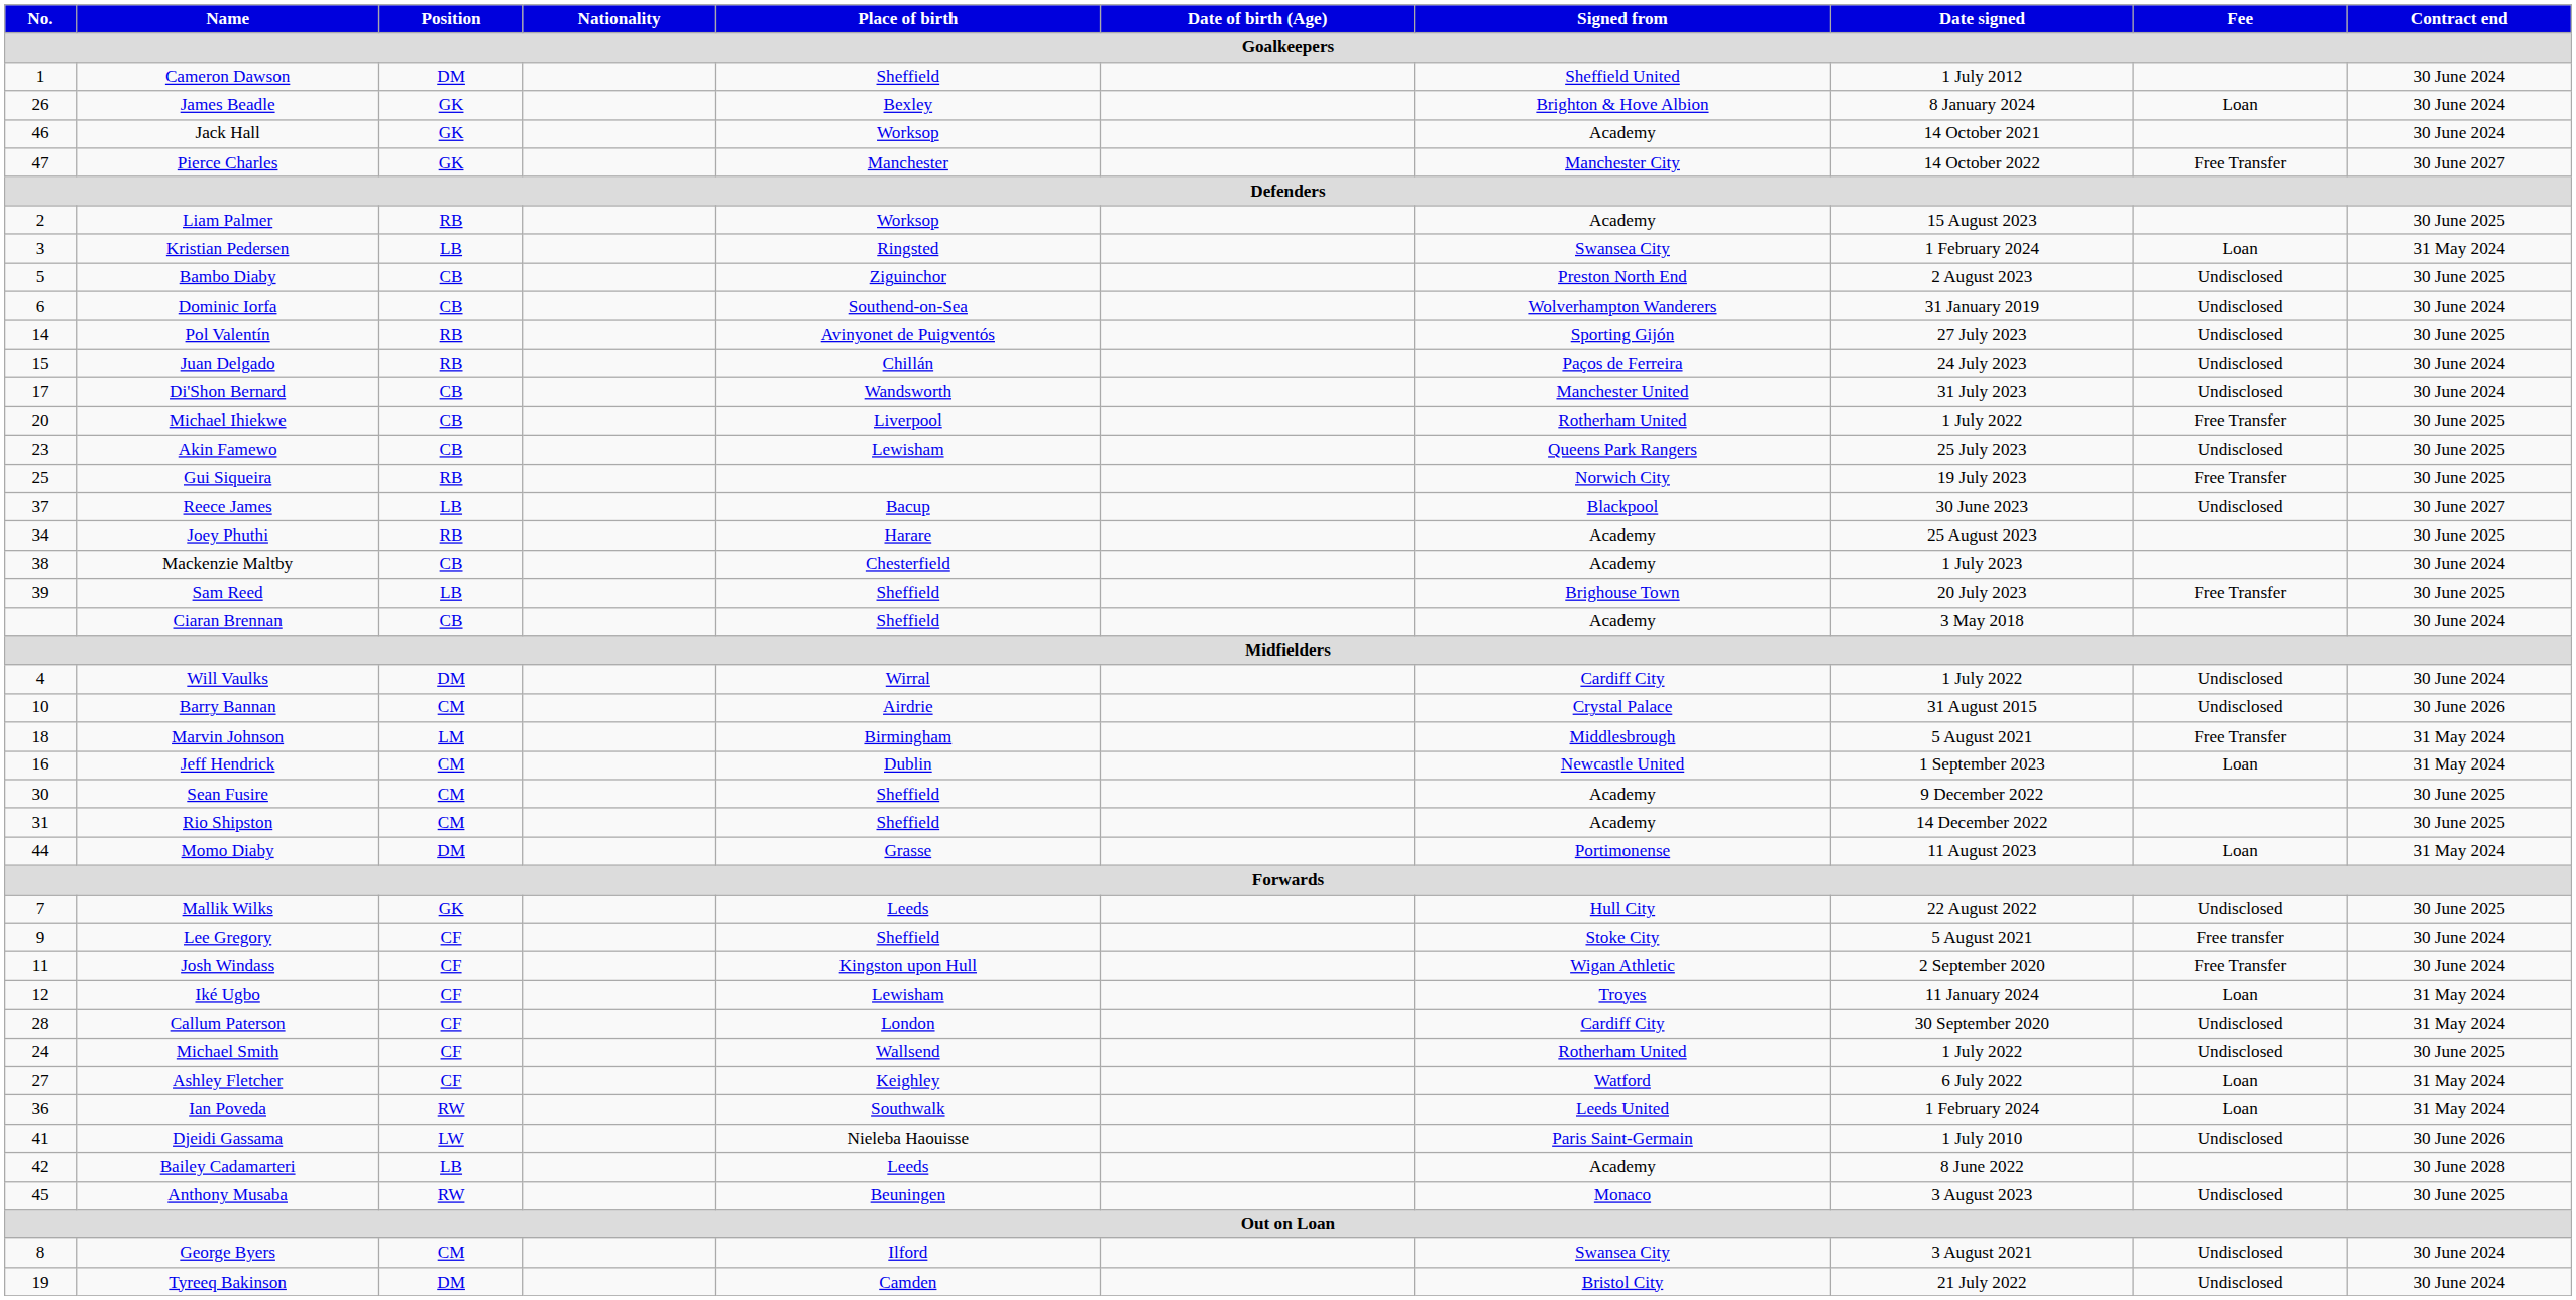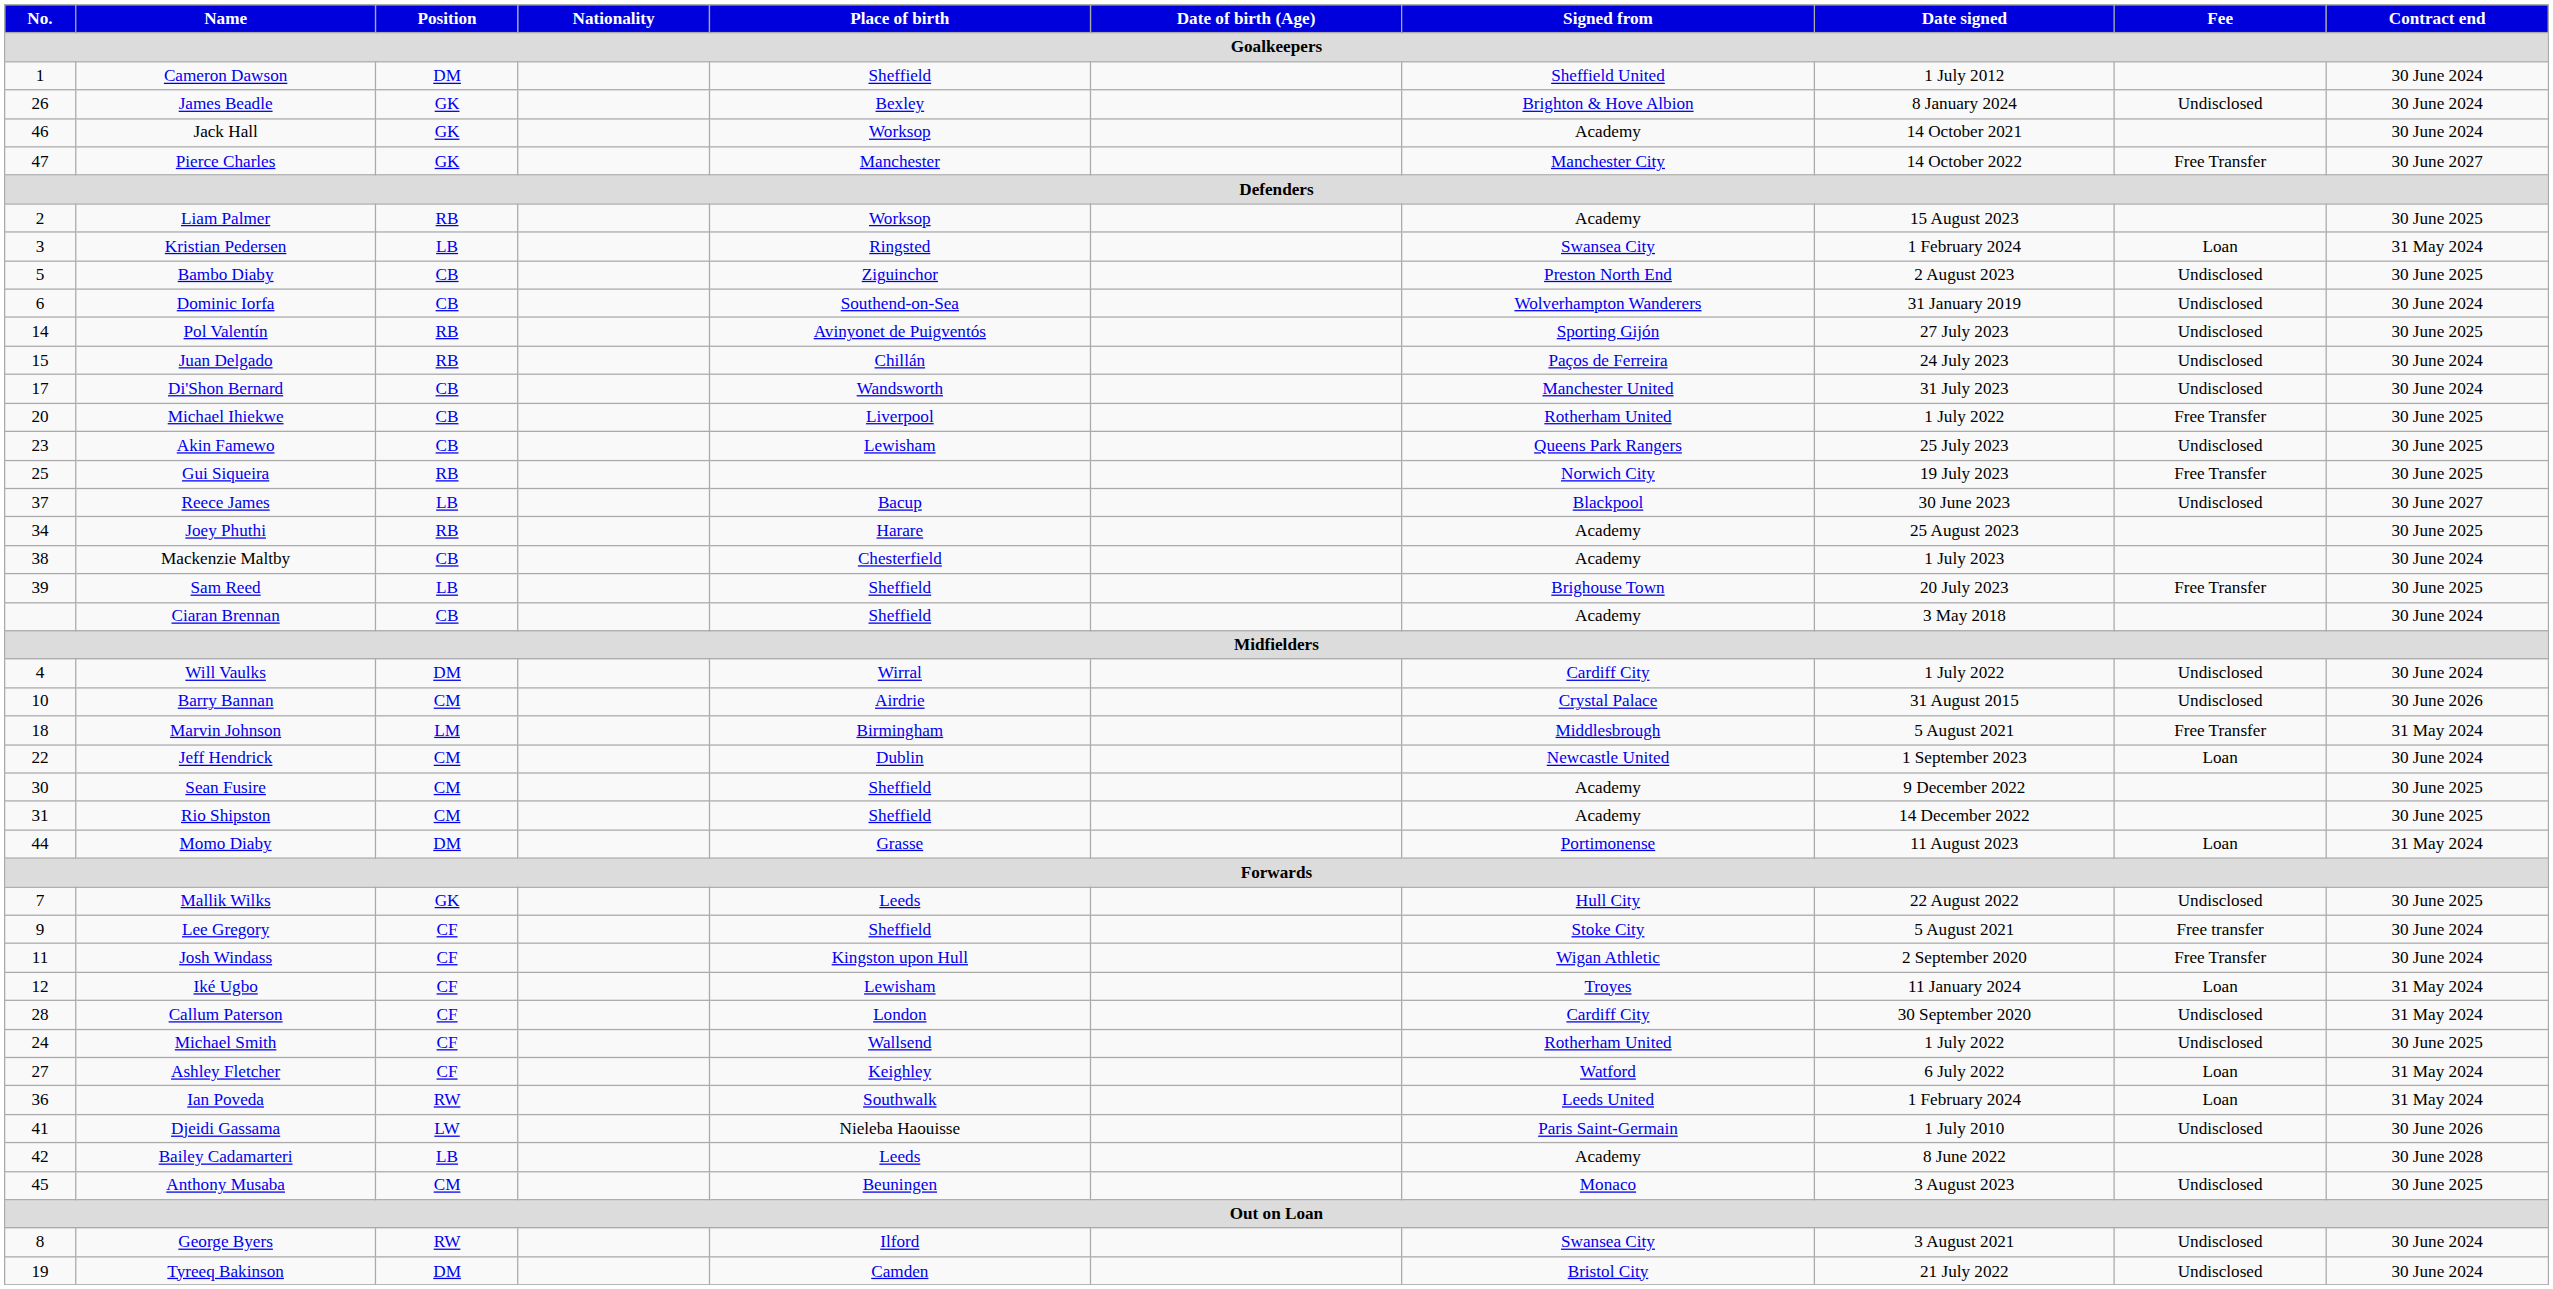James Beadle | Fee: Loan -> Undisclosed
Jeff Hendrick | No.: 16 -> 22
Jeff Hendrick | Contract end: 31 May 2024 -> 30 June 2024
Anthony Musaba | Position: RW -> CM
George Byers | Position: CM -> RW
